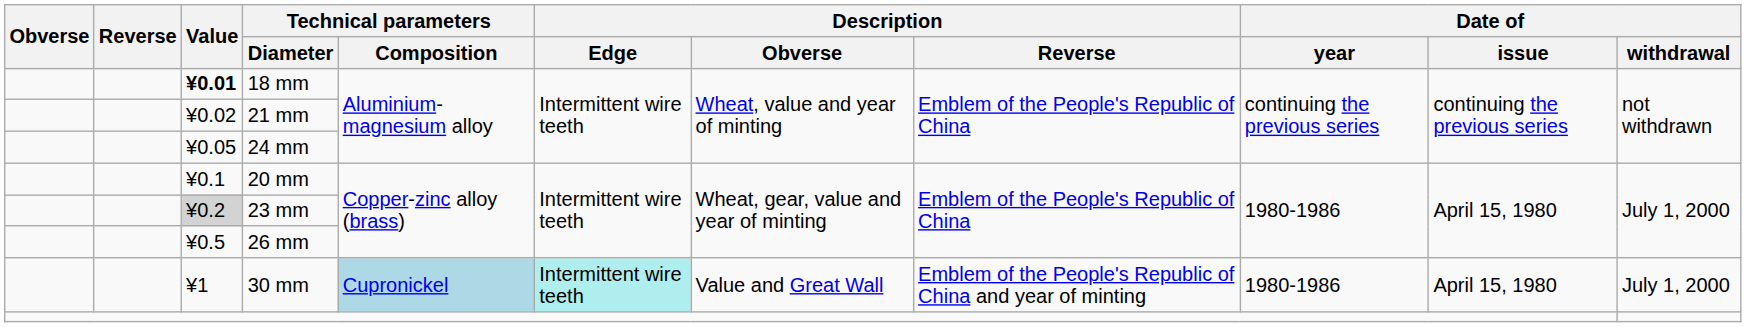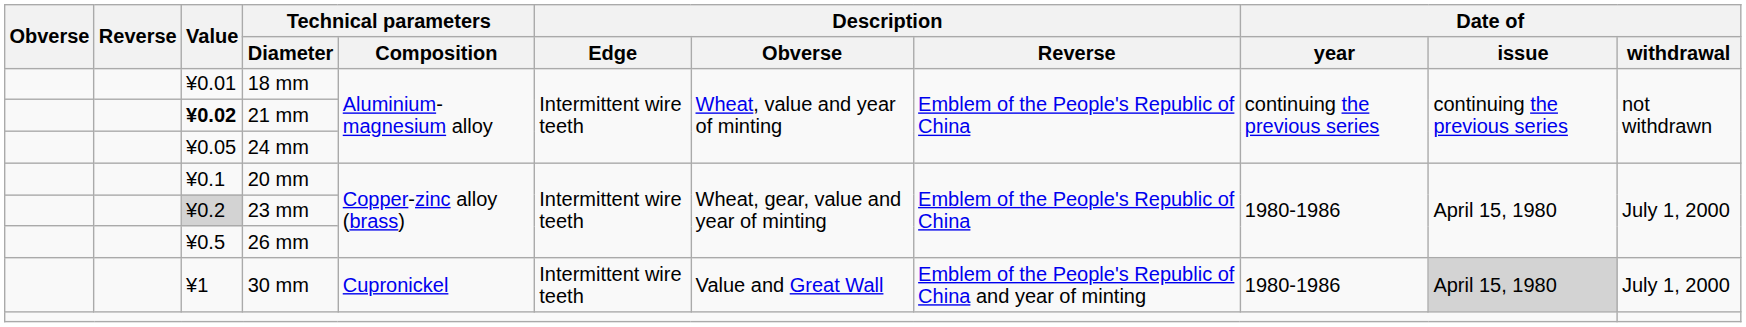18 mm | Value: bold -> normal
21 mm | Value: normal -> bold
30 mm | Technical parameters / Composition: lightblue background -> no background
30 mm | Description / Edge: paleturquoise background -> no background
30 mm | Date of / issue: no background -> lightgrey background
